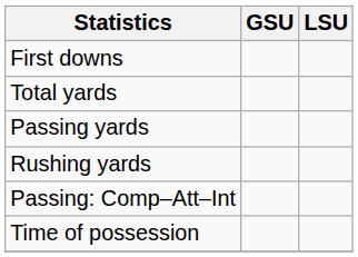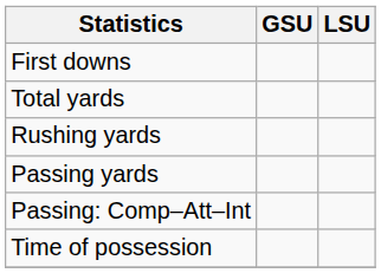rows swapped: Rushing yards <-> Passing yards
